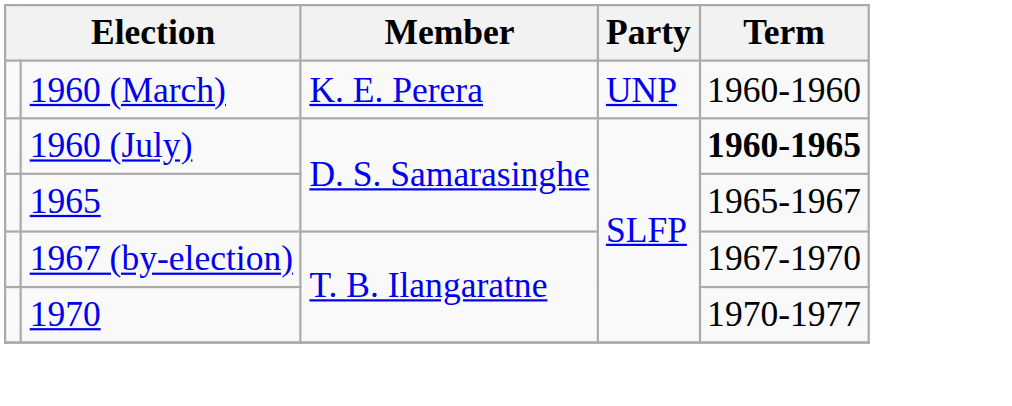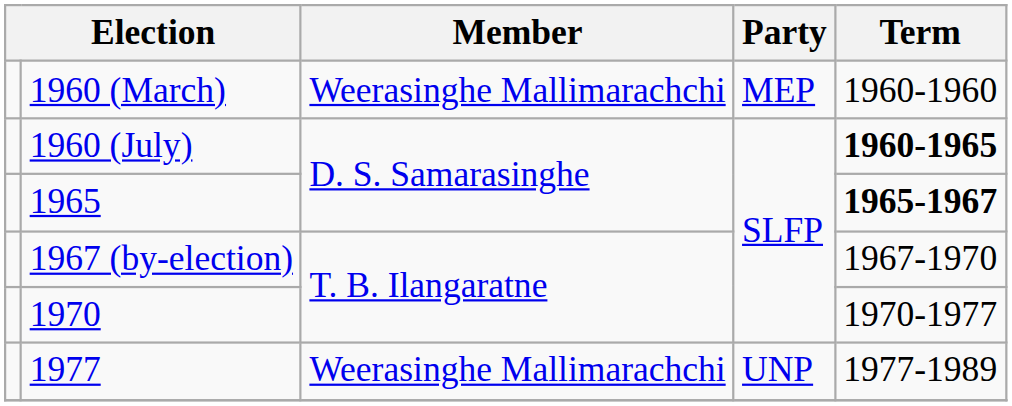1960 (March) | Member: K. E. Perera -> Weerasinghe Mallimarachchi
1960 (March) | Party: UNP -> MEP
1965 | Term: normal -> bold
+ row: 1977 | Weerasinghe Mallimarachchi | UNP | 1977-1989
